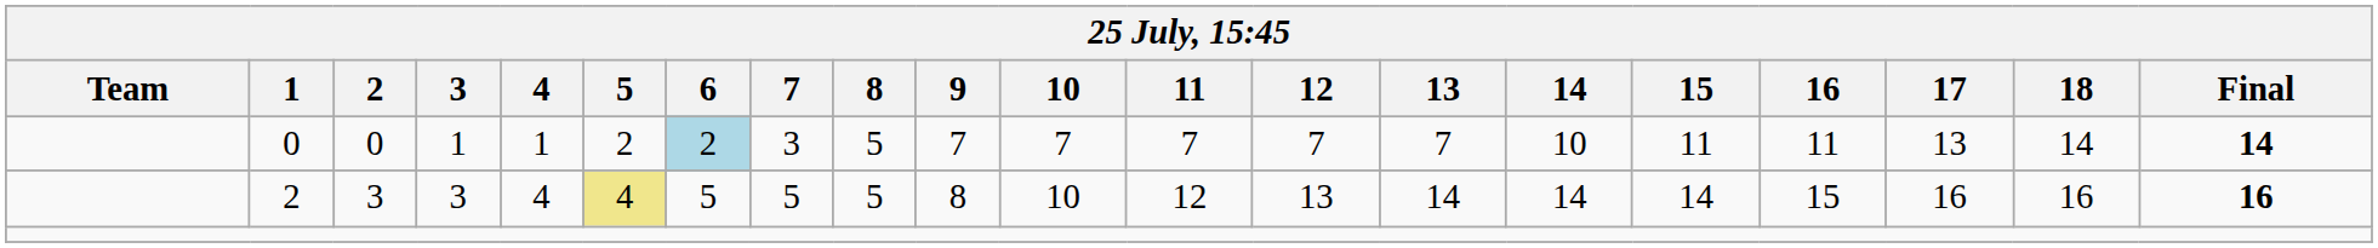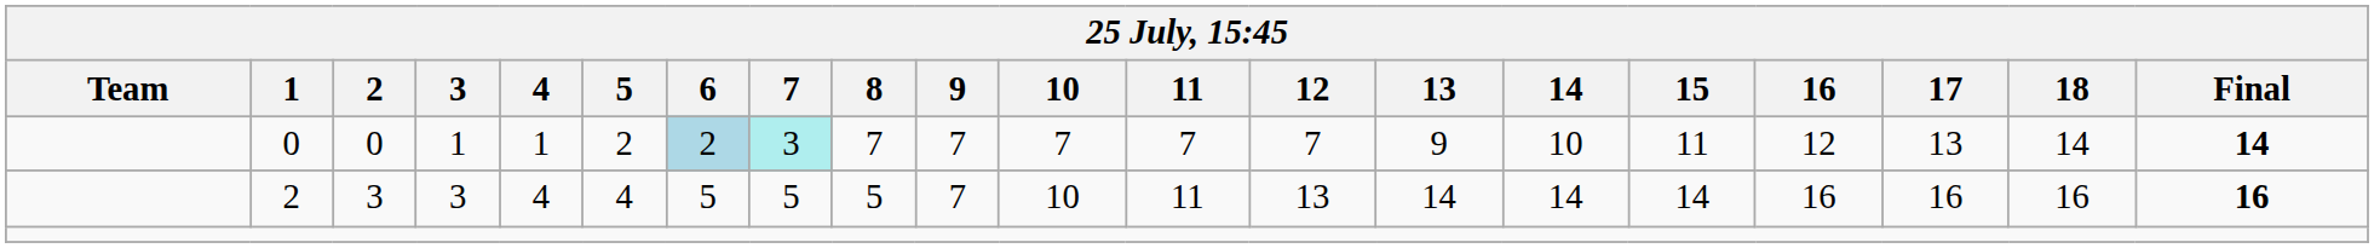row 3 | 7: no background -> paleturquoise background
row 3 | 8: 5 -> 7
row 3 | 13: 7 -> 9
row 3 | 16: 11 -> 12
row 4 | 5: khaki background -> no background
row 4 | 9: 8 -> 7
row 4 | 11: 12 -> 11
row 4 | 16: 15 -> 16
